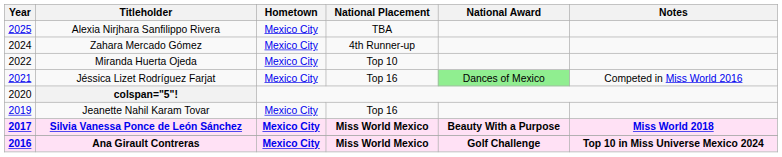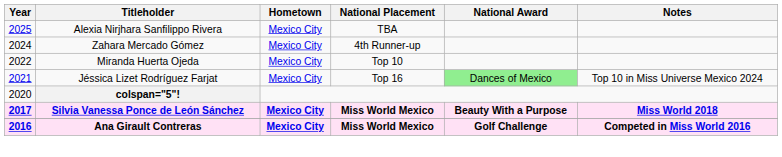Jéssica Lizet Rodríguez Farjat | Notes: Competed in Miss World 2016 -> Top 10 in Miss Universe Mexico 2024
- row: 2019 | Jeanette Nahil Karam Tovar | Mexico City | Top 16
Ana Girault Contreras | Notes: Top 10 in Miss Universe Mexico 2024 -> Competed in Miss World 2016
